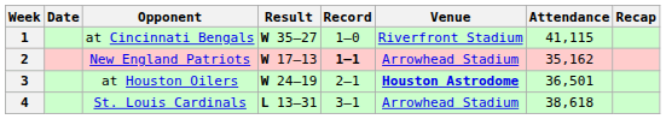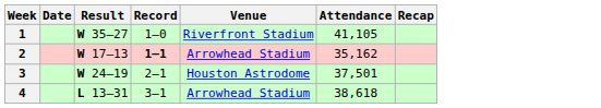- column: Opponent | at Cincinnati Bengals | New England Patriots | at Houston Oilers | St. Louis Cardinals
1 | Attendance: 41,115 -> 41,105
3 | Venue: bold -> normal
3 | Attendance: 36,501 -> 37,501
